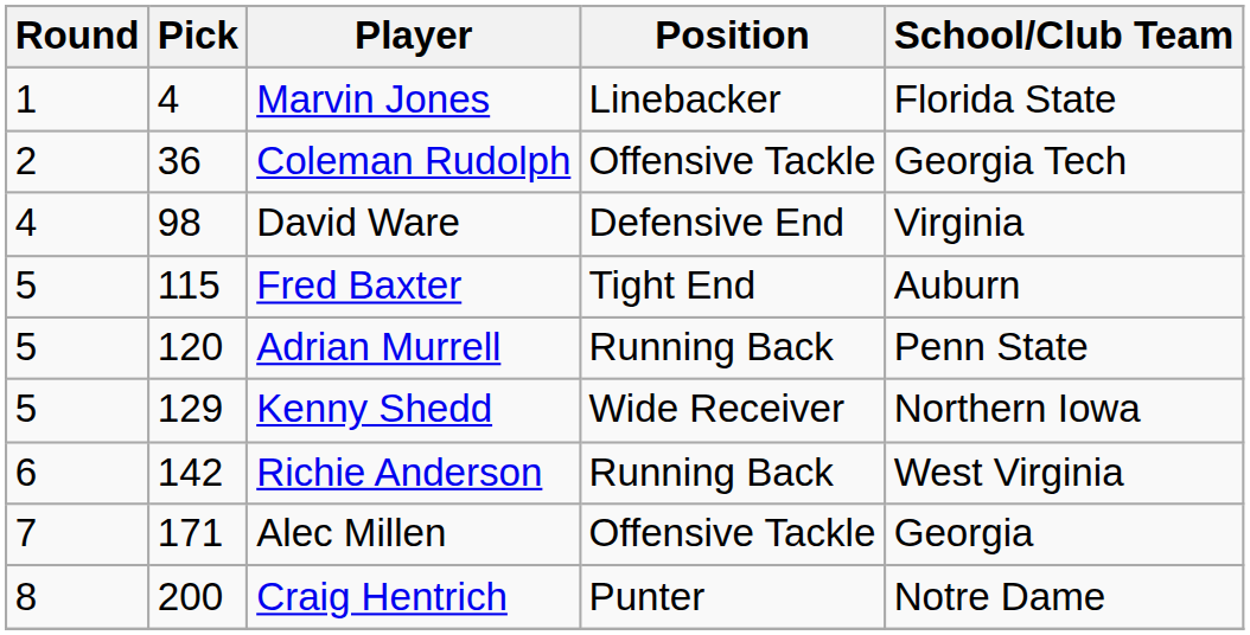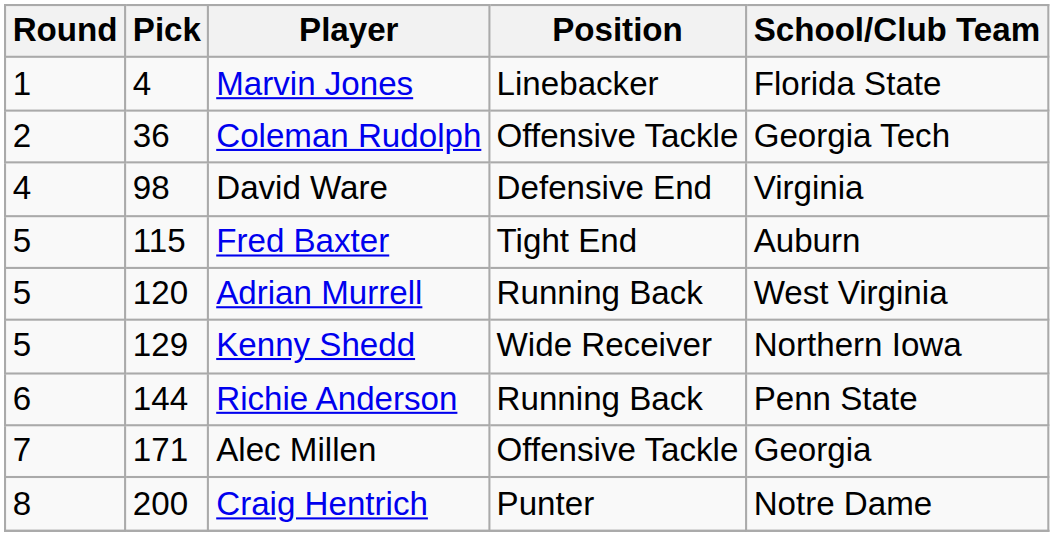Adrian Murrell | School/Club Team: Penn State -> West Virginia
Richie Anderson | Pick: 142 -> 144
Richie Anderson | School/Club Team: West Virginia -> Penn State
